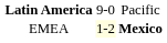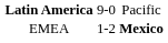EMEA | column 2: lightyellow background -> no background
